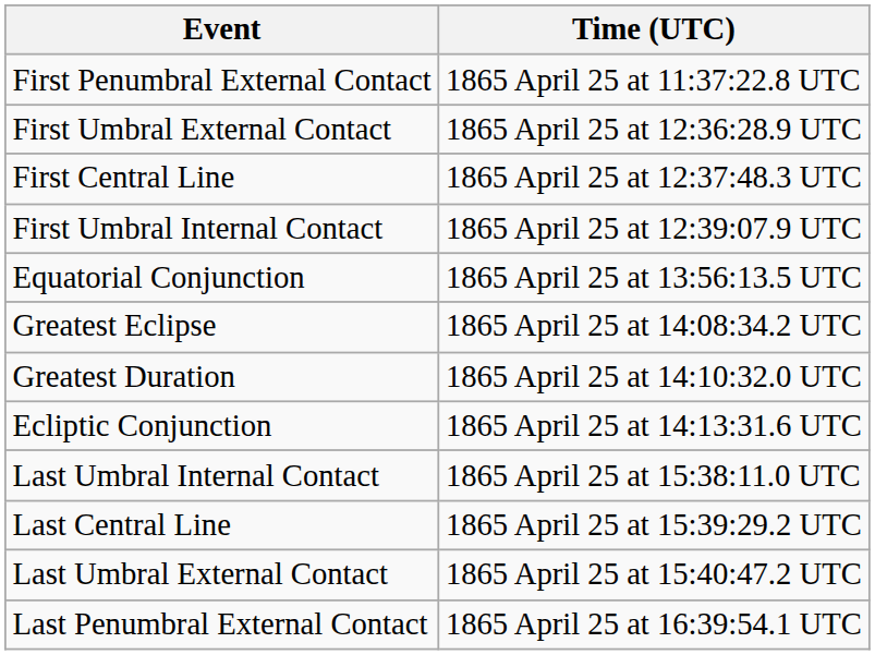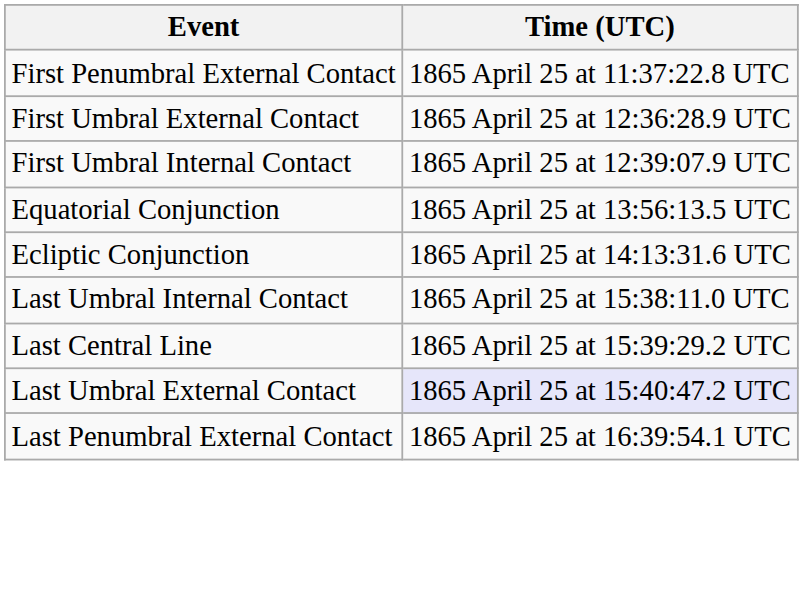- row: First Central Line | 1865 April 25 at 12:37:48.3 UTC
- row: Greatest Eclipse | 1865 April 25 at 14:08:34.2 UTC
- row: Greatest Duration | 1865 April 25 at 14:10:32.0 UTC
Last Umbral External Contact | Time (UTC): no background -> lavender background
